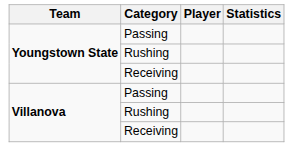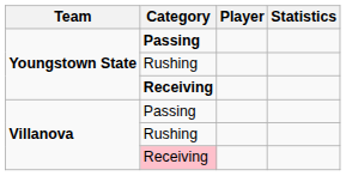Youngstown State / Passing | Category: normal -> bold
Youngstown State / Receiving | Category: normal -> bold
Villanova / Receiving | Category: no background -> pink background
